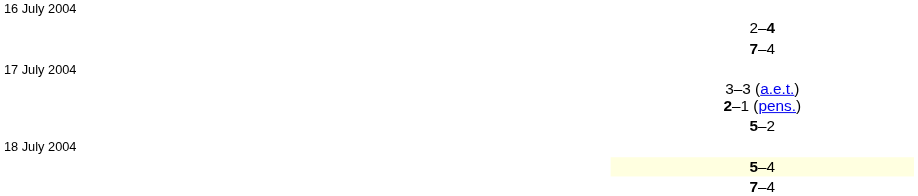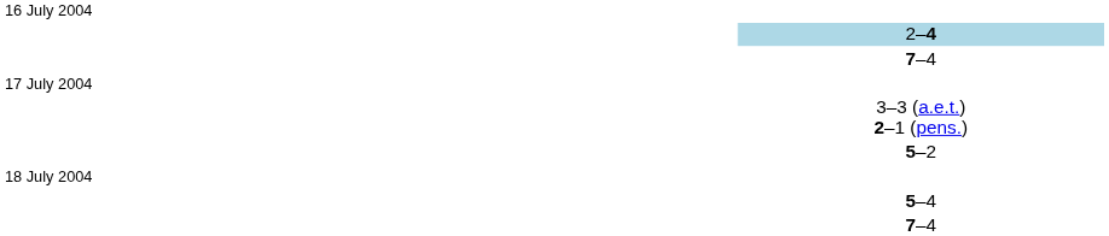2–4 | column 2: no background -> lightblue background
5–4 | column 2: lightyellow background -> no background
